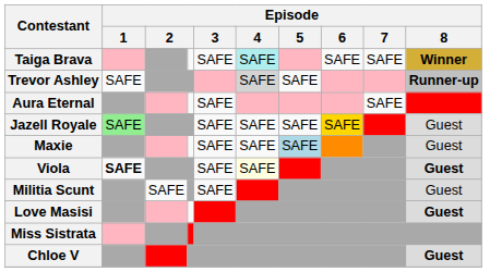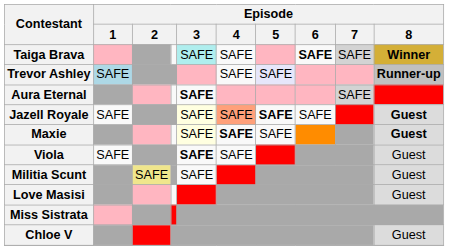Taiga Brava | Episode / 3: no background -> paleturquoise background
Taiga Brava | Episode / 4: paleturquoise background -> no background
Taiga Brava | Episode / 6: normal -> bold
Taiga Brava | Episode / 7: no background -> lightgrey background
Trevor Ashley | Episode / 1: no background -> lightblue background
Trevor Ashley | Episode / 4: lightgrey background -> no background
Trevor Ashley | Episode / 5: no background -> lavender background
Aura Eternal | Episode / 3: normal -> bold
Aura Eternal | Episode / 7: no background -> lightgrey background
Jazell Royale | Episode / 1: lightgreen background -> no background
Jazell Royale | Episode / 3: no background -> lightyellow background
Jazell Royale | Episode / 4: no background -> lightsalmon background
Jazell Royale | Episode / 5: normal -> bold
Jazell Royale | Episode / 6: gold background -> no background
Jazell Royale | Episode / 8: normal -> bold
Maxie | Episode / 3: no background -> lightyellow background
Maxie | Episode / 4: normal -> bold
Maxie | Episode / 5: lightblue background -> no background
Maxie | Episode / 8: normal -> bold
Viola | Episode / 1: bold -> normal
Viola | Episode / 3: normal -> bold
Viola | Episode / 4: lightyellow background -> no background
Viola | Episode / 8: bold -> normal
Militia Scunt | column 3: no background -> khaki background
Love Masisi | Episode / 8: bold -> normal
Chloe V | Episode / 8: bold -> normal
